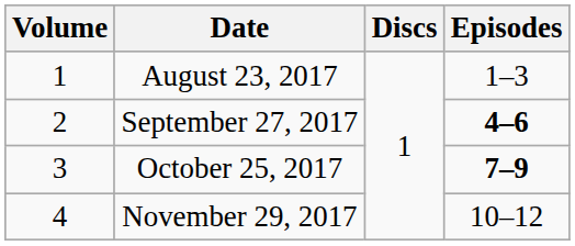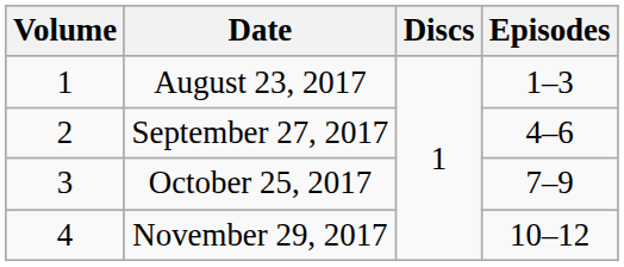September 27, 2017 | Episodes: bold -> normal
October 25, 2017 | Episodes: bold -> normal
